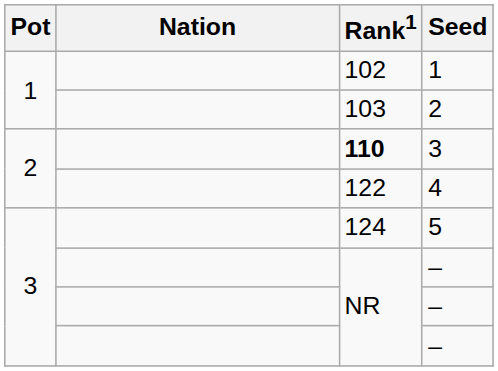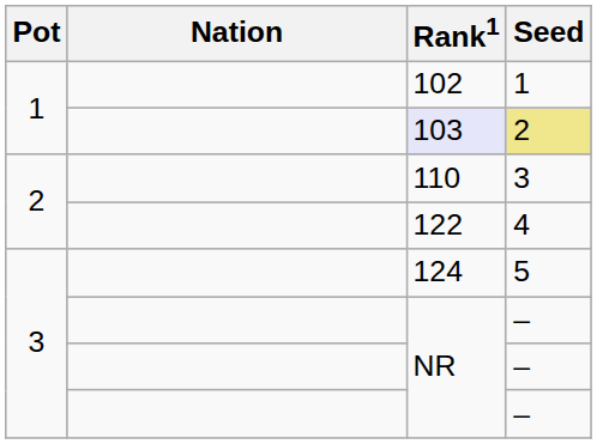103 | Rank1: no background -> lavender background
103 | Seed: no background -> khaki background
110 | Rank1: bold -> normal
